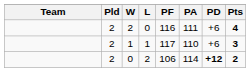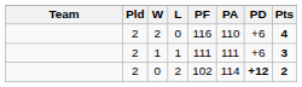row 2 | PA: 111 -> 110
row 3 | PF: 117 -> 111
row 3 | PA: 110 -> 111
row 4 | PF: 106 -> 102
